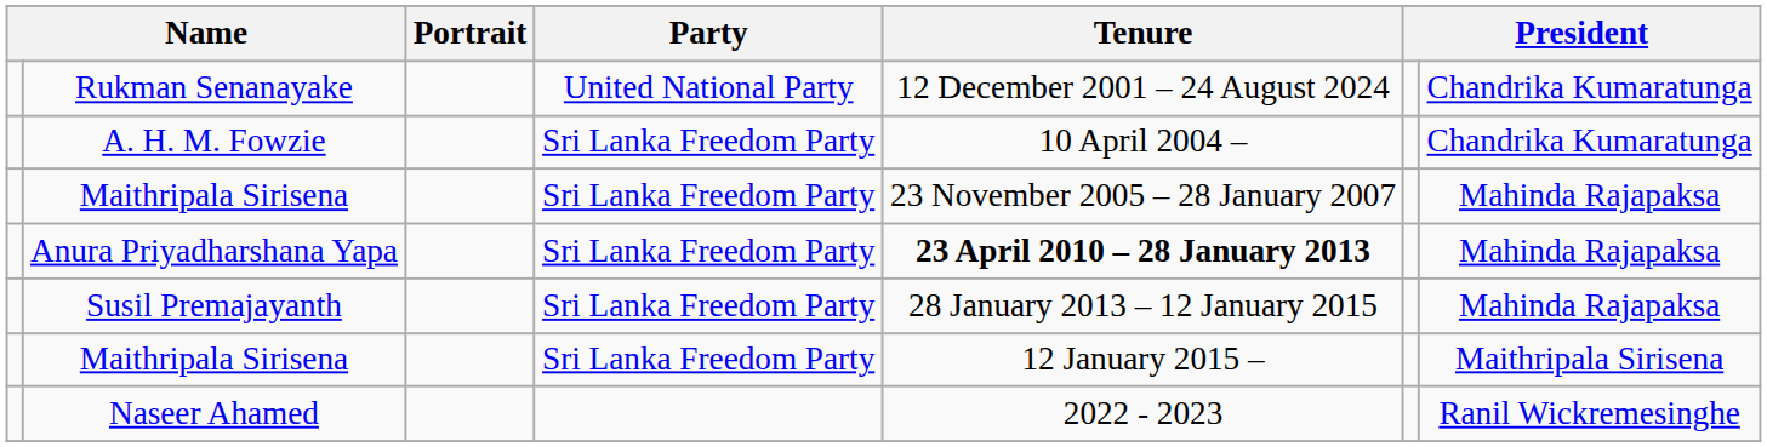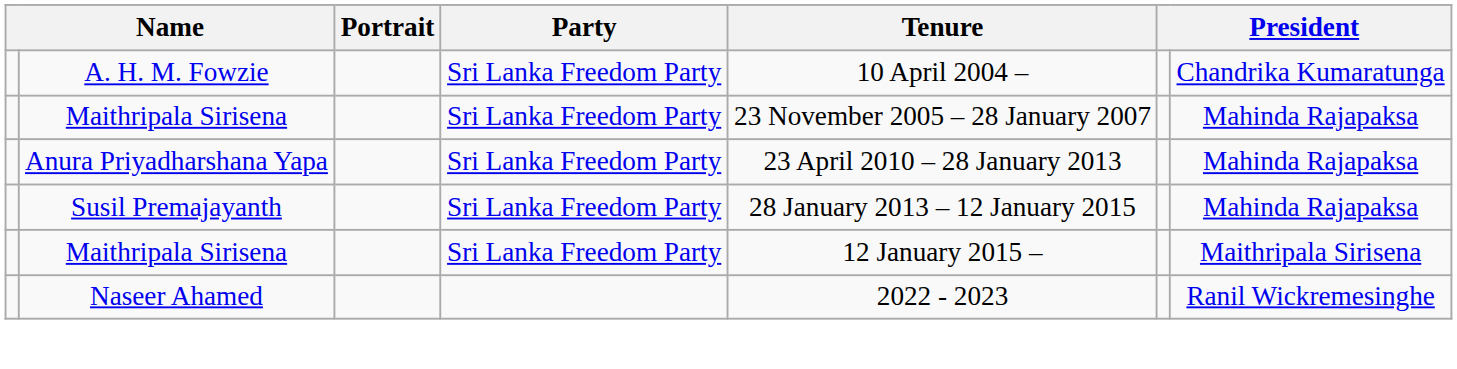- row: Rukman Senanayake | United National Party | 12 December 2001 – 24 August 2024 | Chandrika Kumaratunga
Anura Priyadharshana Yapa | Tenure: bold -> normal
